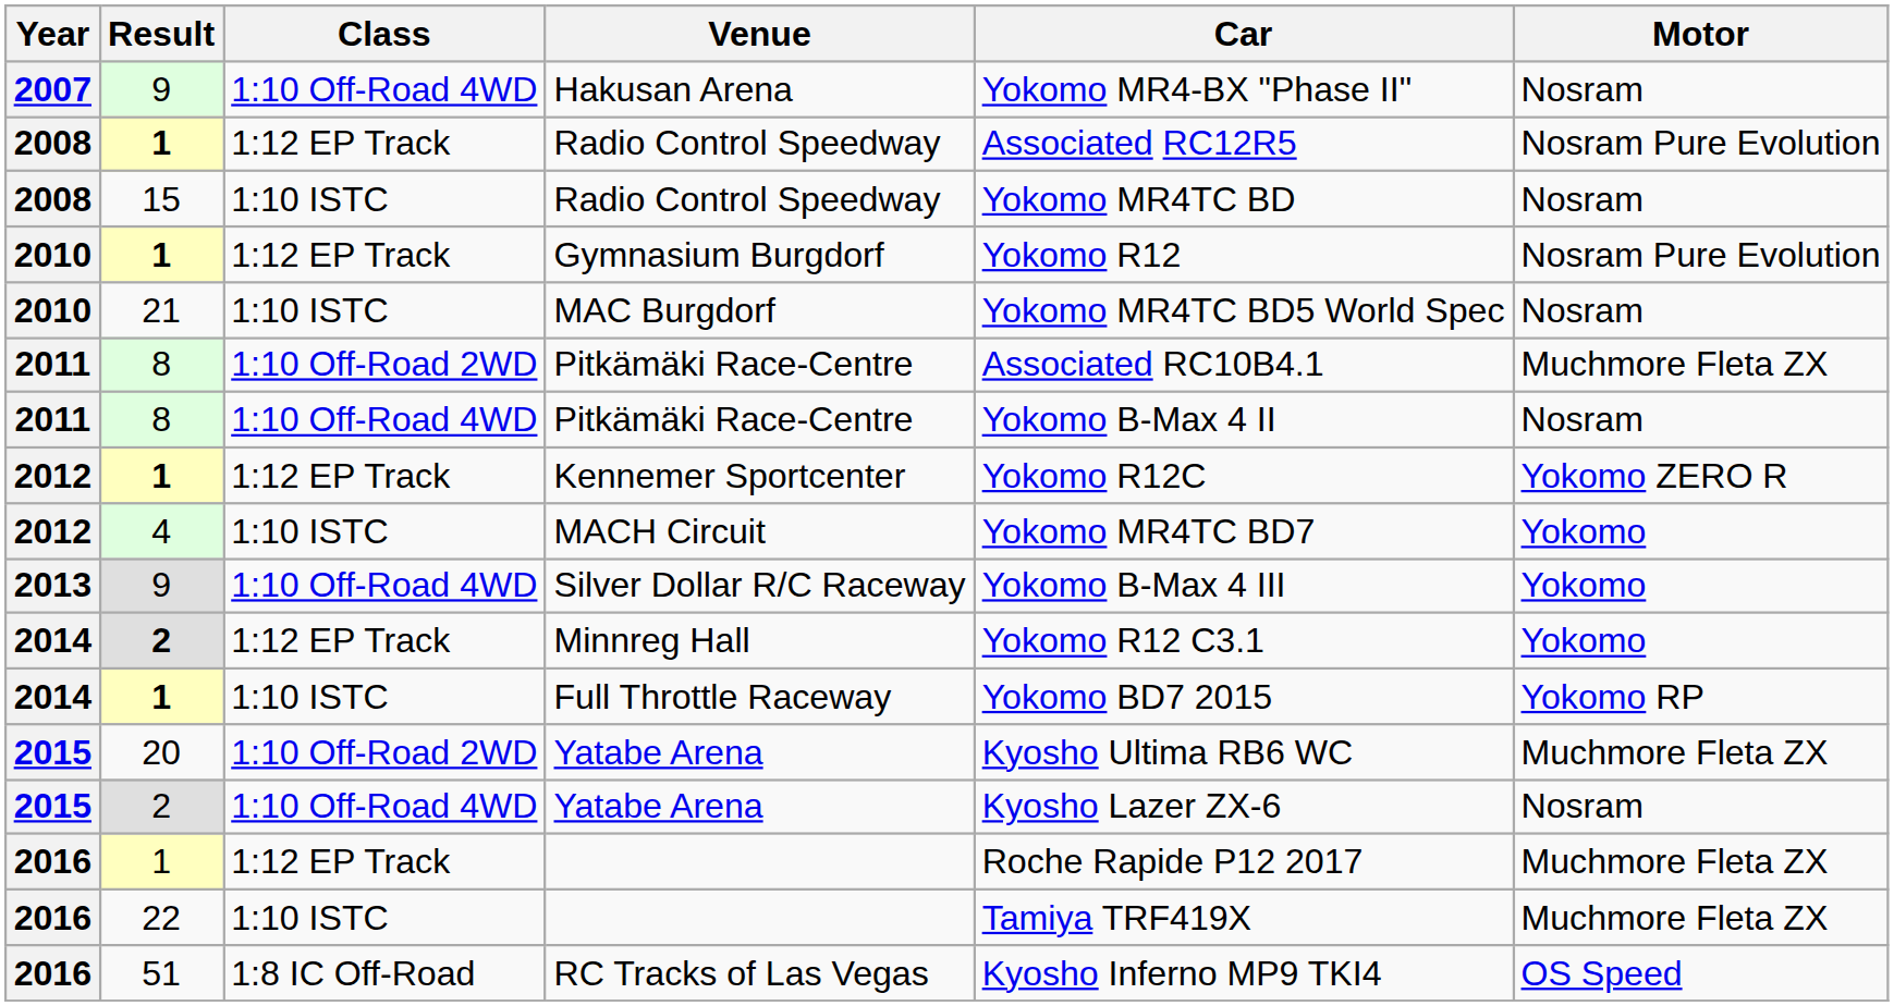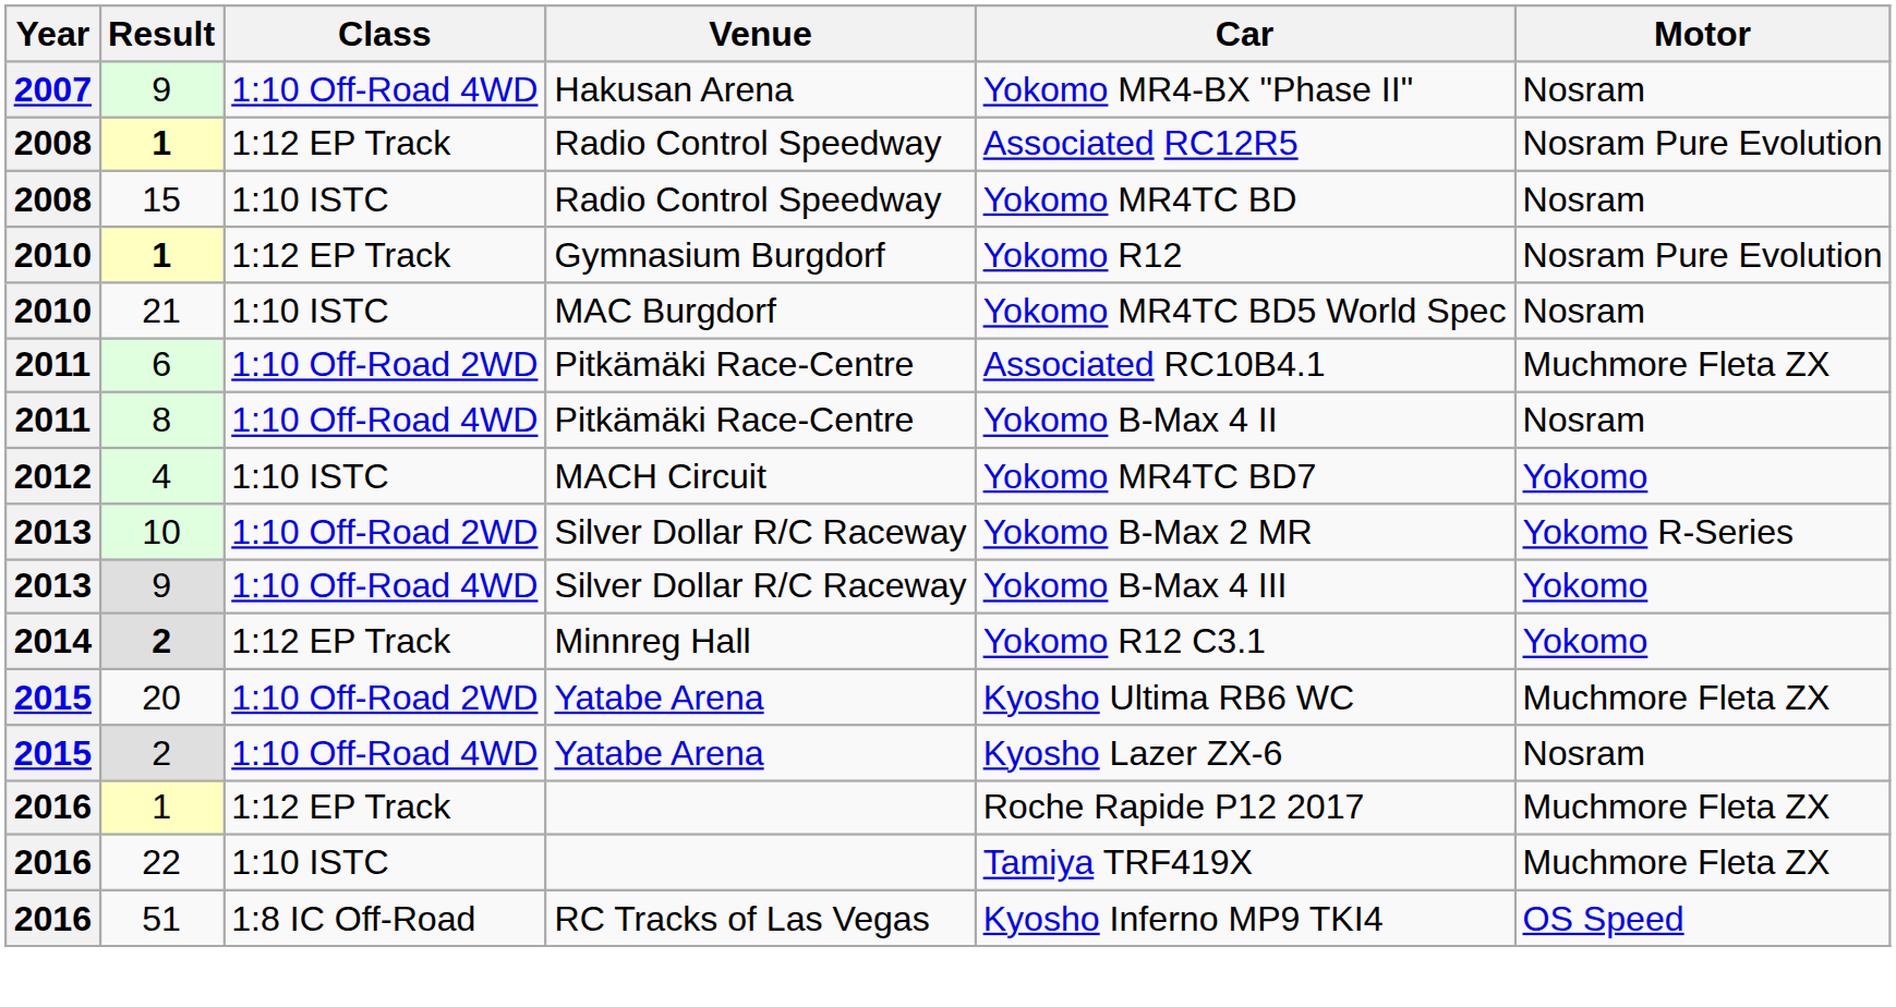1:10 Off-Road 2WD / Pitkämäki Race-Centre | Result: 8 -> 6
- row: 2012 | 1 | 1:12 EP Track | Kennemer Sportcenter | Yokomo R12C | Yokomo ZERO R
+ row: 2013 | 10 | 1:10 Off-Road 2WD | Silver Dollar R/C Raceway | Yokomo B-Max 2 MR | Yokomo R-Series
- row: 2014 | 1 | 1:10 ISTC | Full Throttle Raceway | Yokomo BD7 2015 | Yokomo RP
